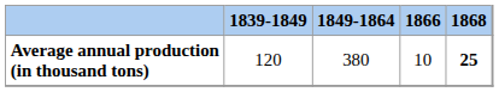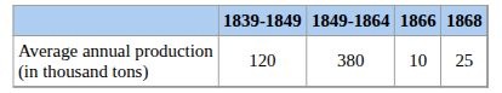row 2 | column 1: bold -> normal
row 2 | 1868: bold -> normal
